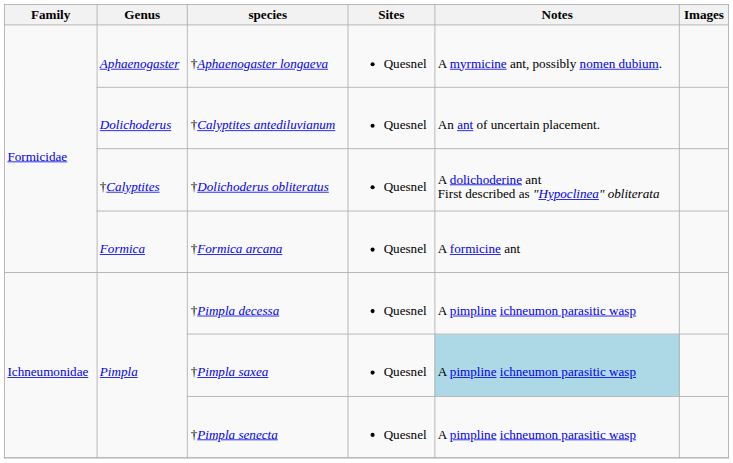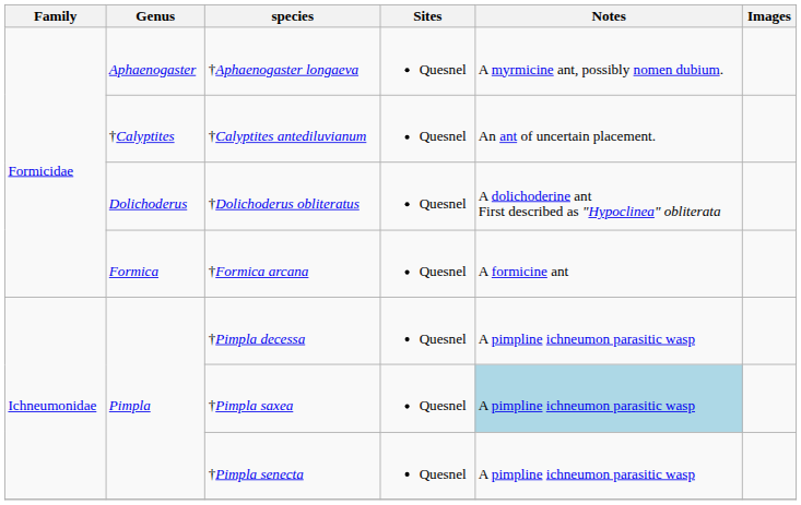†Calyptites antediluvianum | Genus: Dolichoderus -> †Calyptites
†Dolichoderus obliteratus | Genus: †Calyptites -> Dolichoderus
